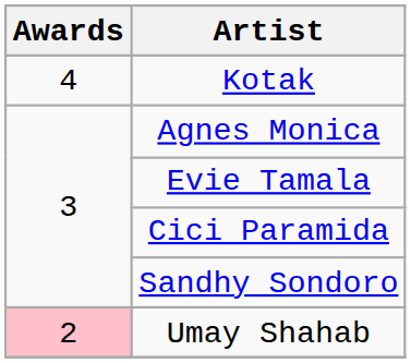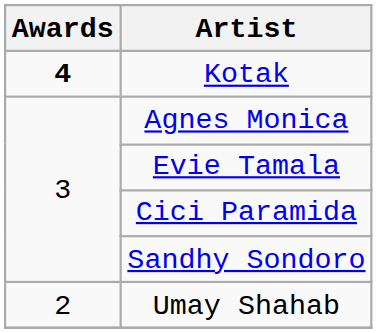Kotak | Awards: normal -> bold
Umay Shahab | Awards: pink background -> no background
